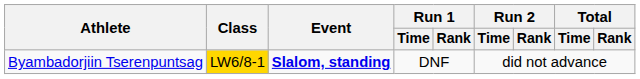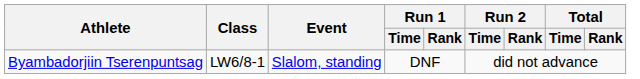Byambadorjiin Tserenpuntsag | Class: gold background -> no background
Byambadorjiin Tserenpuntsag | Event: bold -> normal
